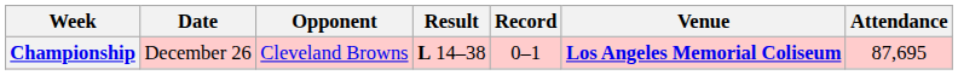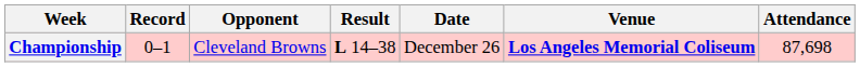columns swapped: Date <-> Record
Championship | Attendance: 87,695 -> 87,698
